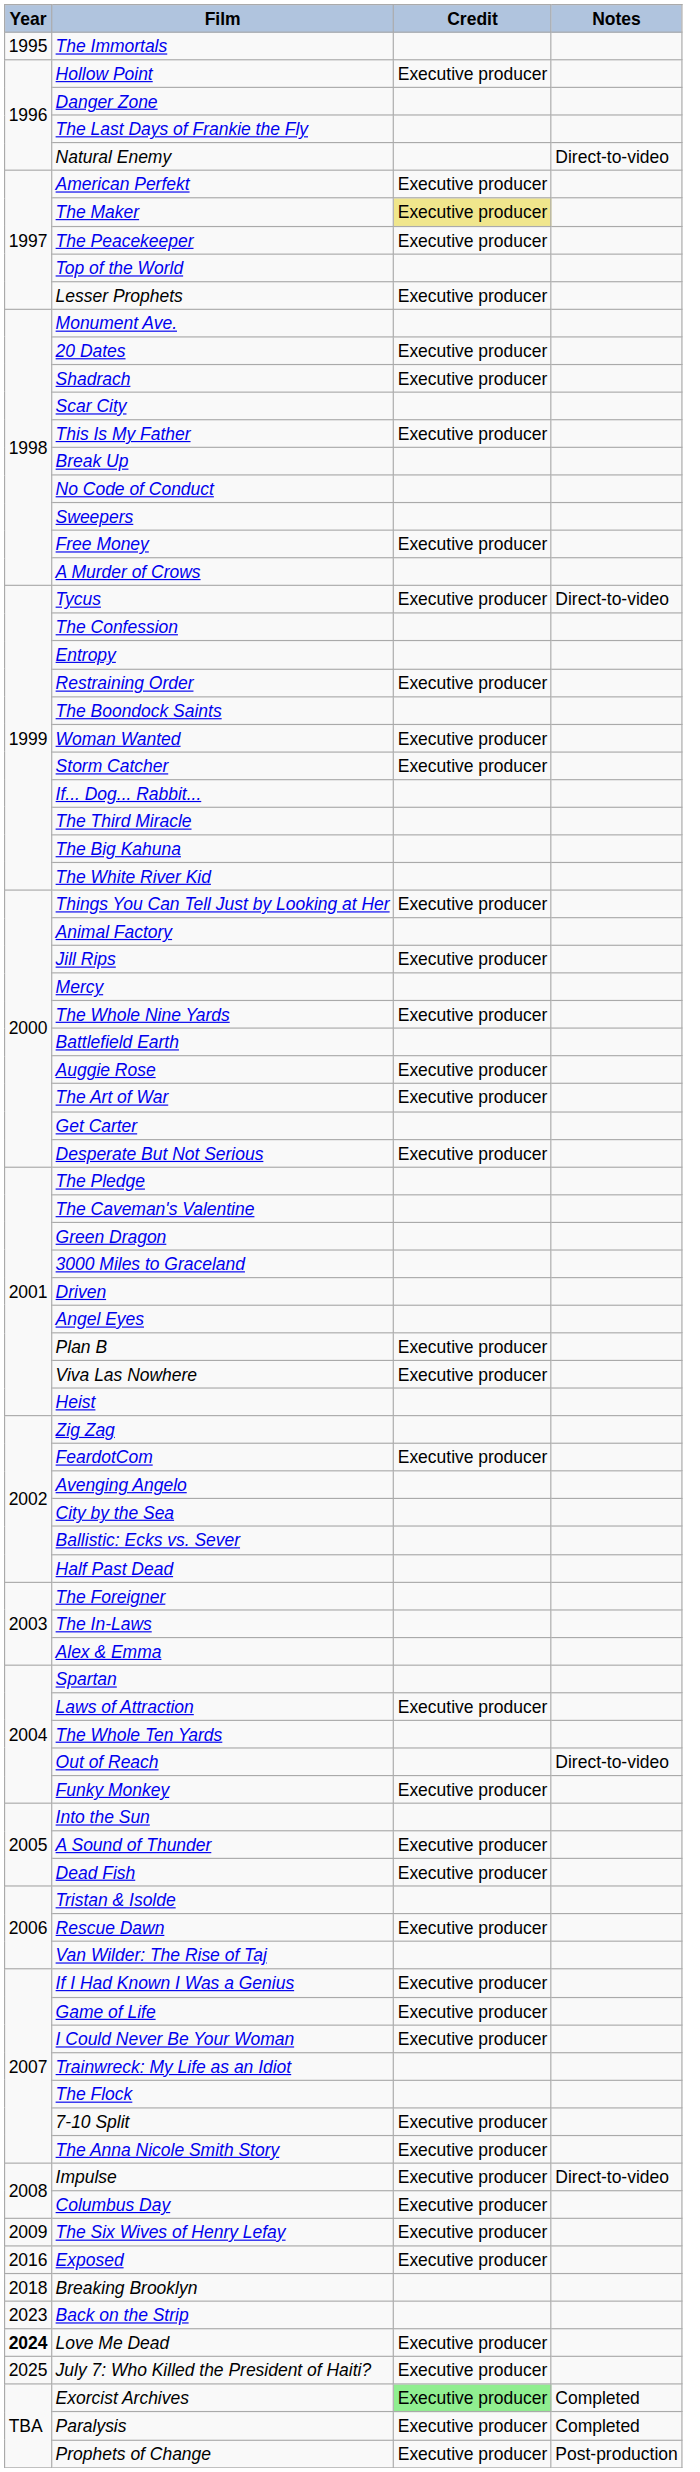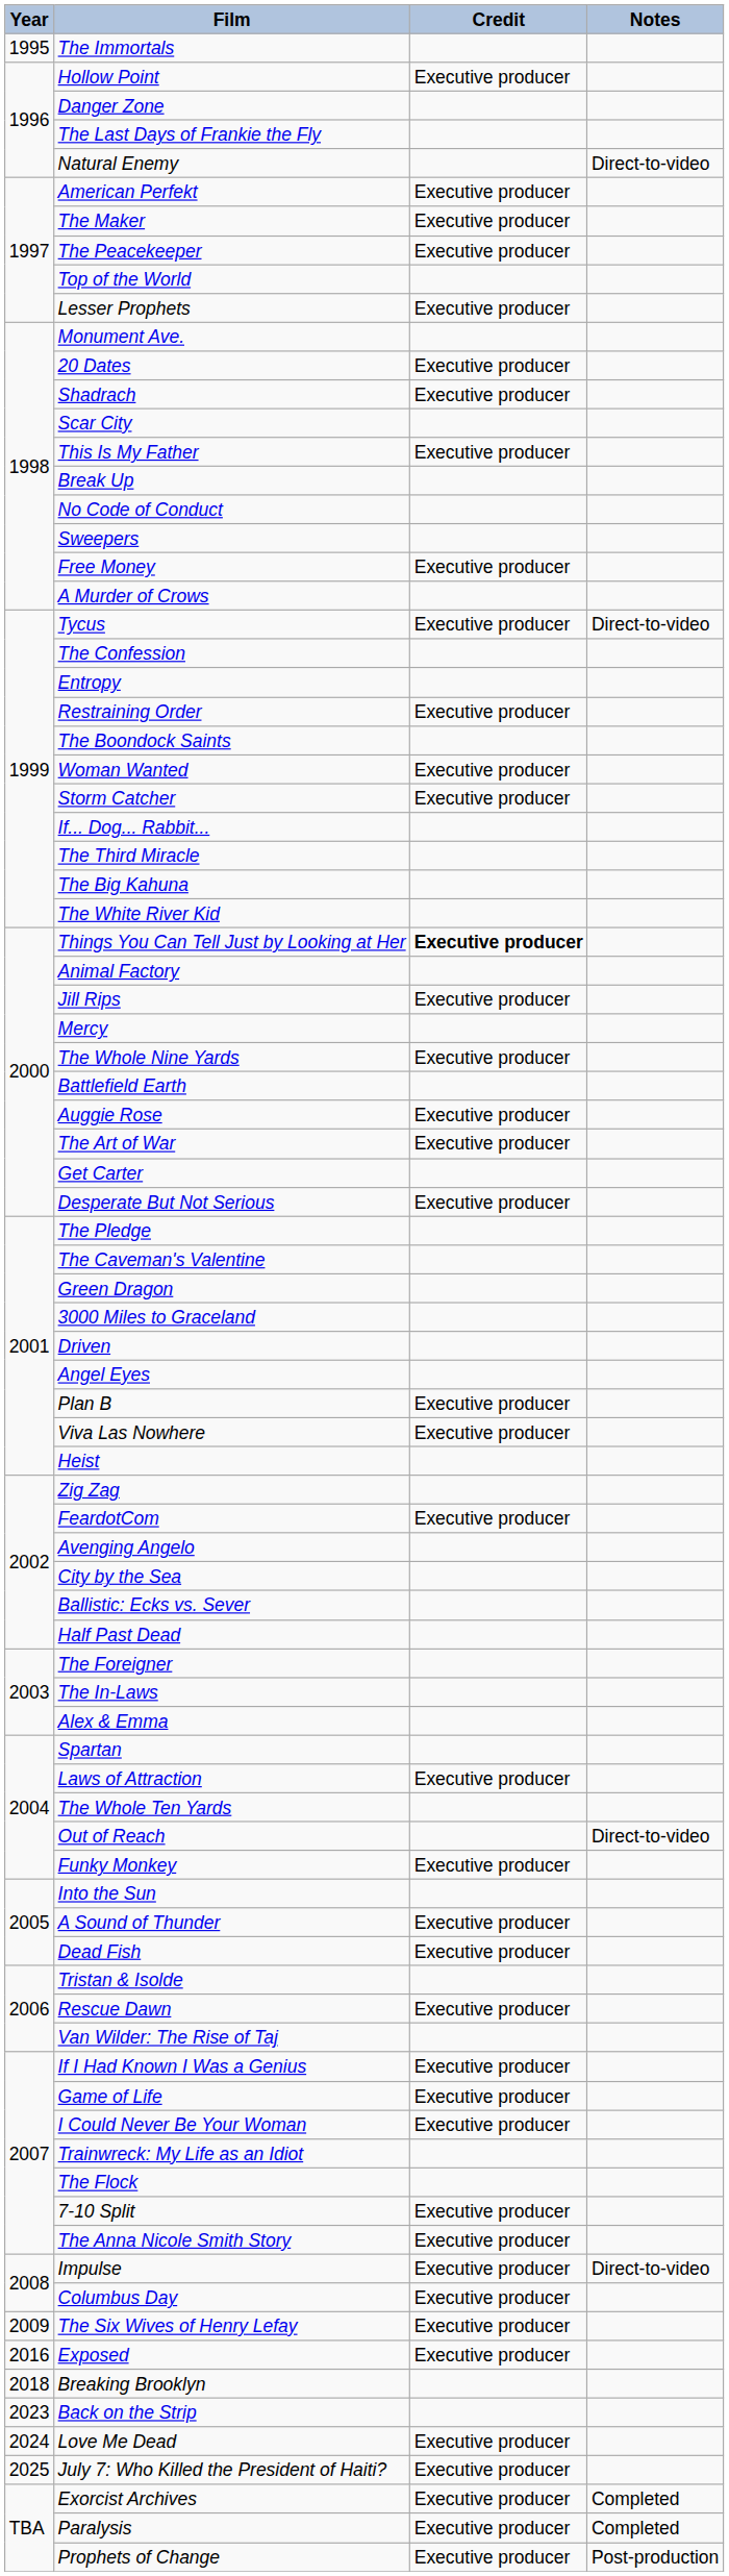The Maker | Credit: khaki background -> no background
Things You Can Tell Just by Looking at Her | Credit: normal -> bold
Love Me Dead | Year: bold -> normal
Exorcist Archives | Credit: lightgreen background -> no background
